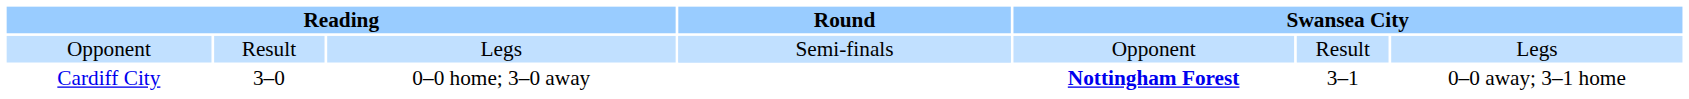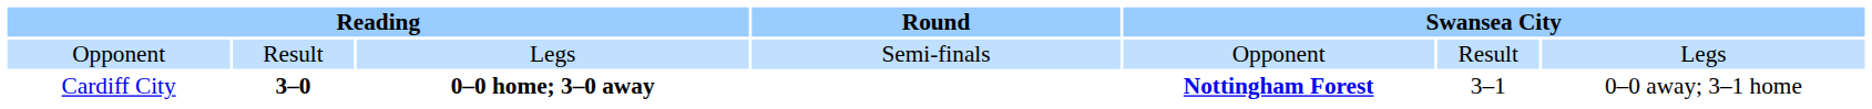Cardiff City | column 2: normal -> bold
Cardiff City | column 3: normal -> bold
